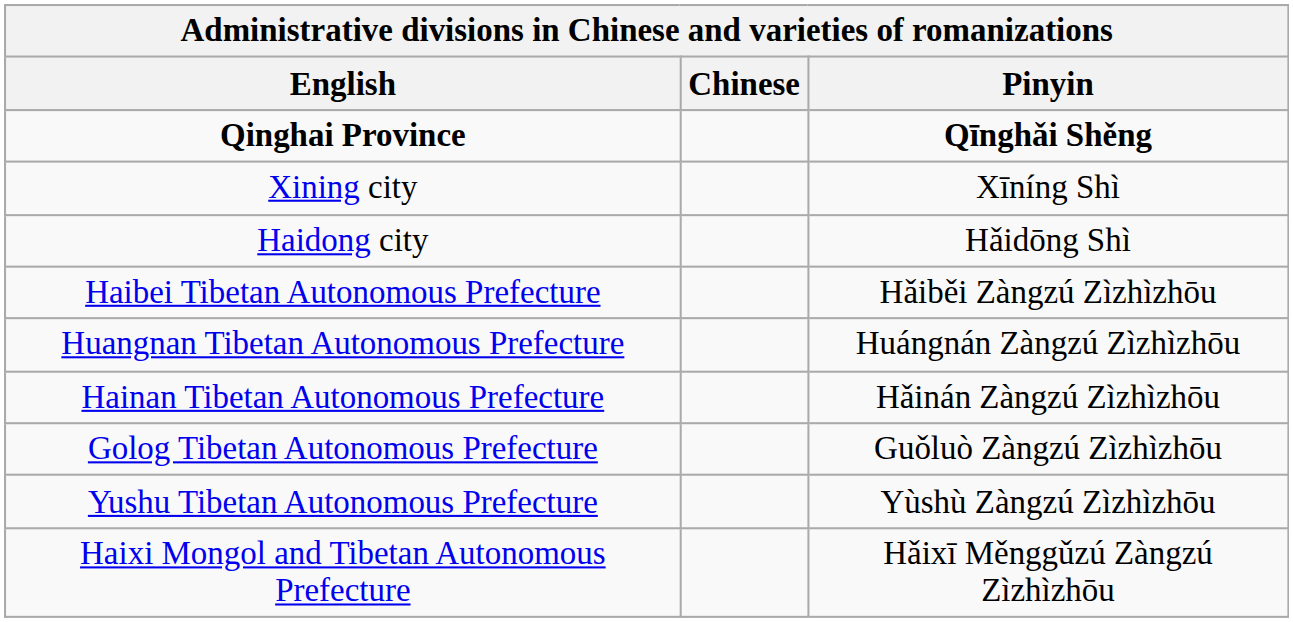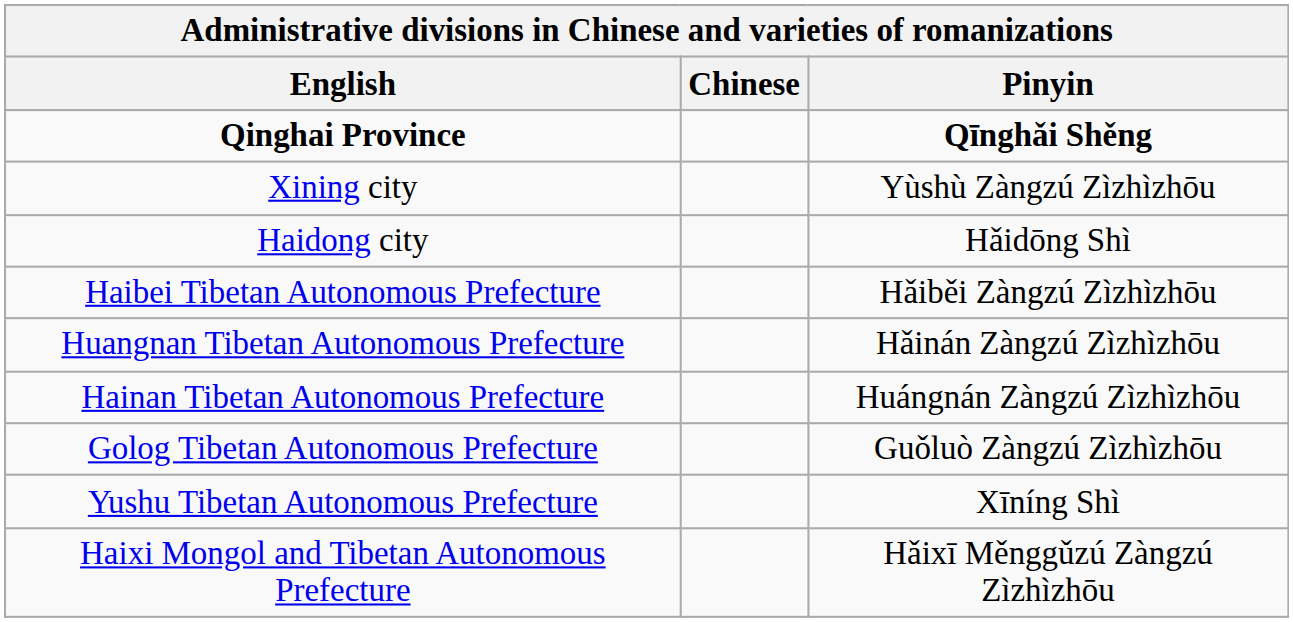Xining city | Pinyin: Xīníng Shì -> Yùshù Zàngzú Zìzhìzhōu
Huangnan Tibetan Autonomous Prefecture | Pinyin: Huángnán Zàngzú Zìzhìzhōu -> Hǎinán Zàngzú Zìzhìzhōu
Hainan Tibetan Autonomous Prefecture | Pinyin: Hǎinán Zàngzú Zìzhìzhōu -> Huángnán Zàngzú Zìzhìzhōu
Yushu Tibetan Autonomous Prefecture | Pinyin: Yùshù Zàngzú Zìzhìzhōu -> Xīníng Shì
